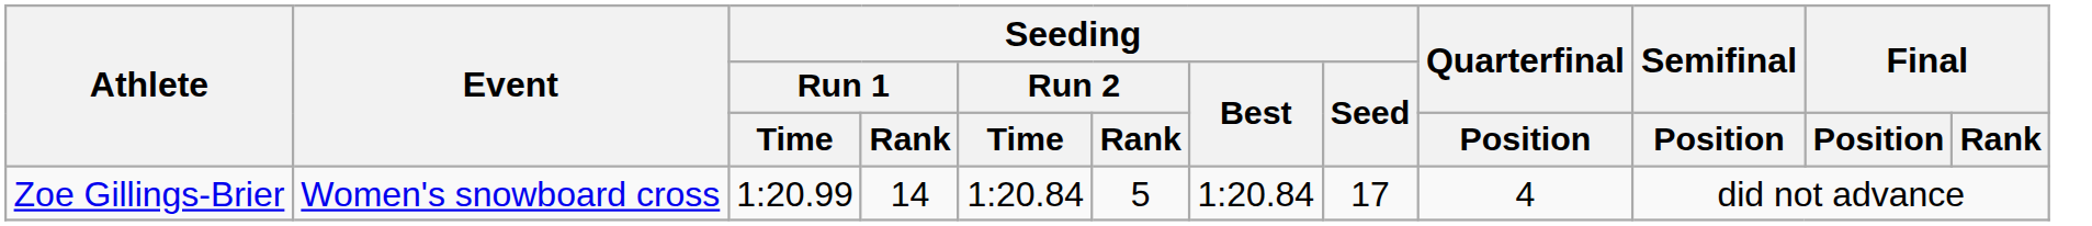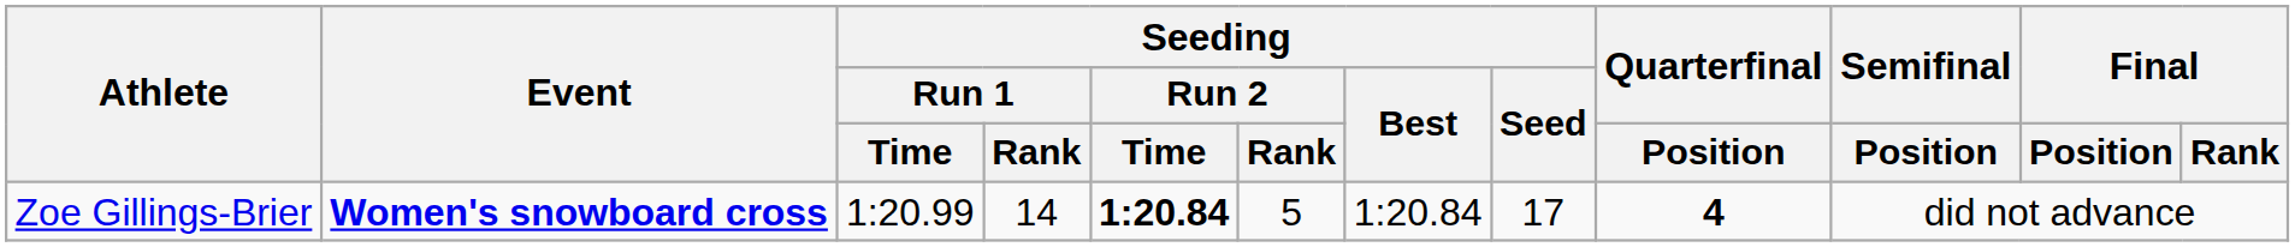Zoe Gillings-Brier | Event: normal -> bold
Zoe Gillings-Brier | Seeding / Run 2 / Time: normal -> bold
Zoe Gillings-Brier | Quarterfinal / Position: normal -> bold
